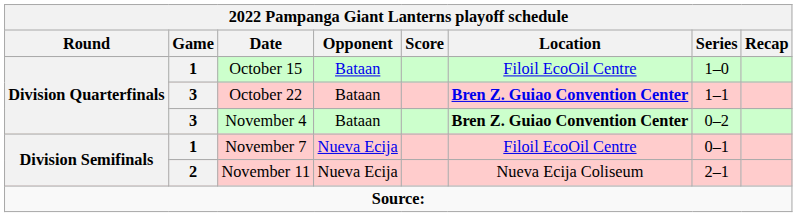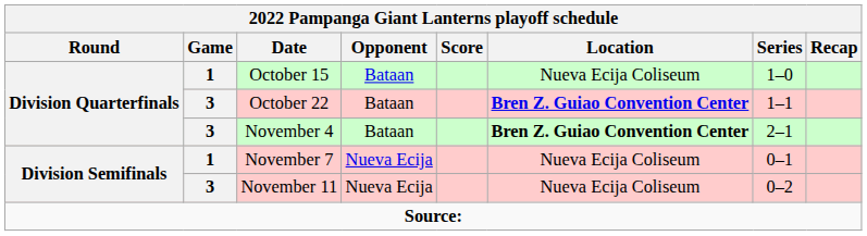October 15 | Location: Filoil EcoOil Centre -> Nueva Ecija Coliseum
November 4 | Series: 0–2 -> 2–1
November 7 | Location: Filoil EcoOil Centre -> Nueva Ecija Coliseum
November 11 | Game: 2 -> 3
November 11 | Series: 2–1 -> 0–2
